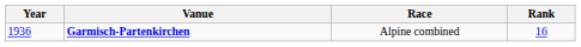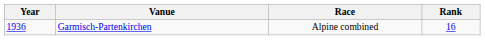row 2 | Vanue: bold -> normal
